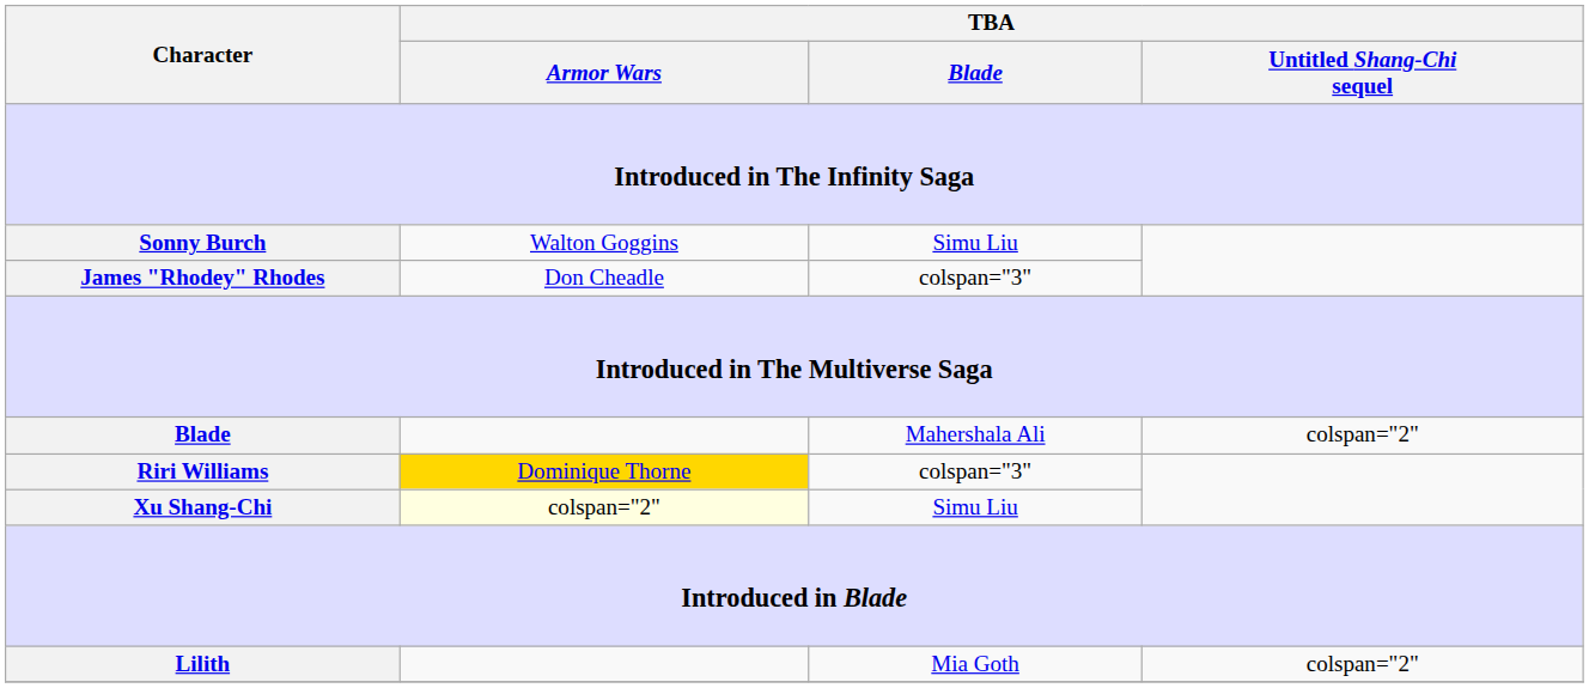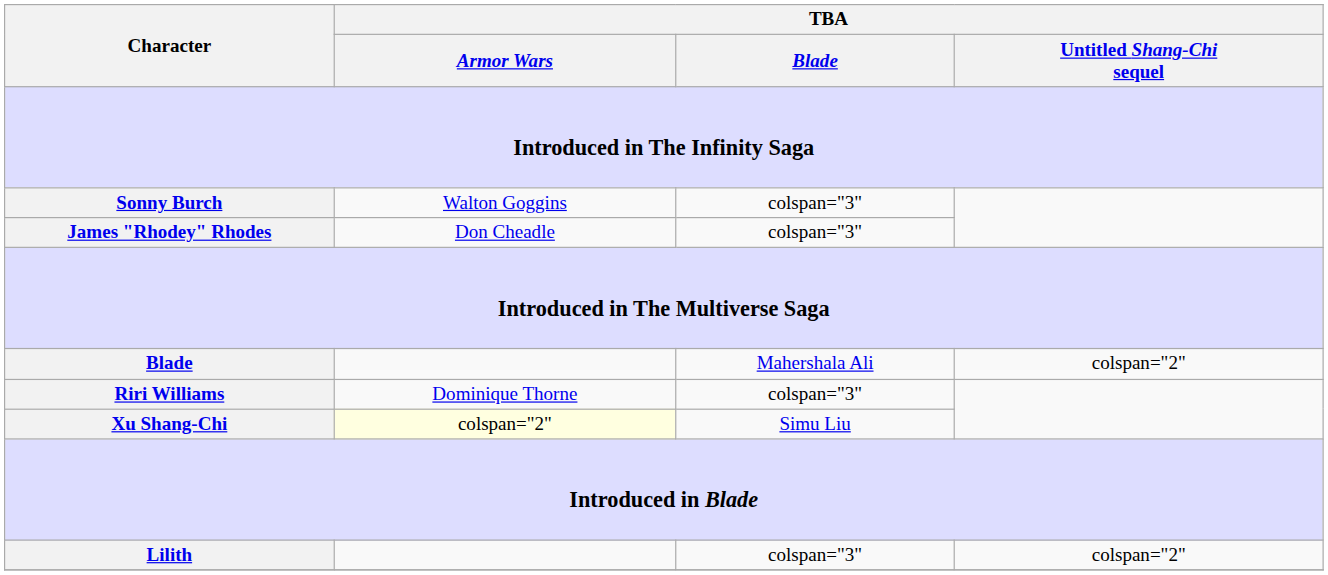Sonny Burch | TBA / Blade: Simu Liu -> colspan="3"
Riri Williams | TBA / Armor Wars: gold background -> no background
Lilith | TBA / Blade: Mia Goth -> colspan="3"
